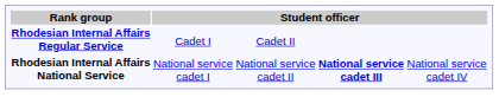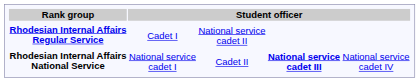Cadet I | column 3: Cadet II -> National service cadet II
National service cadet I | column 3: National service cadet II -> Cadet II
